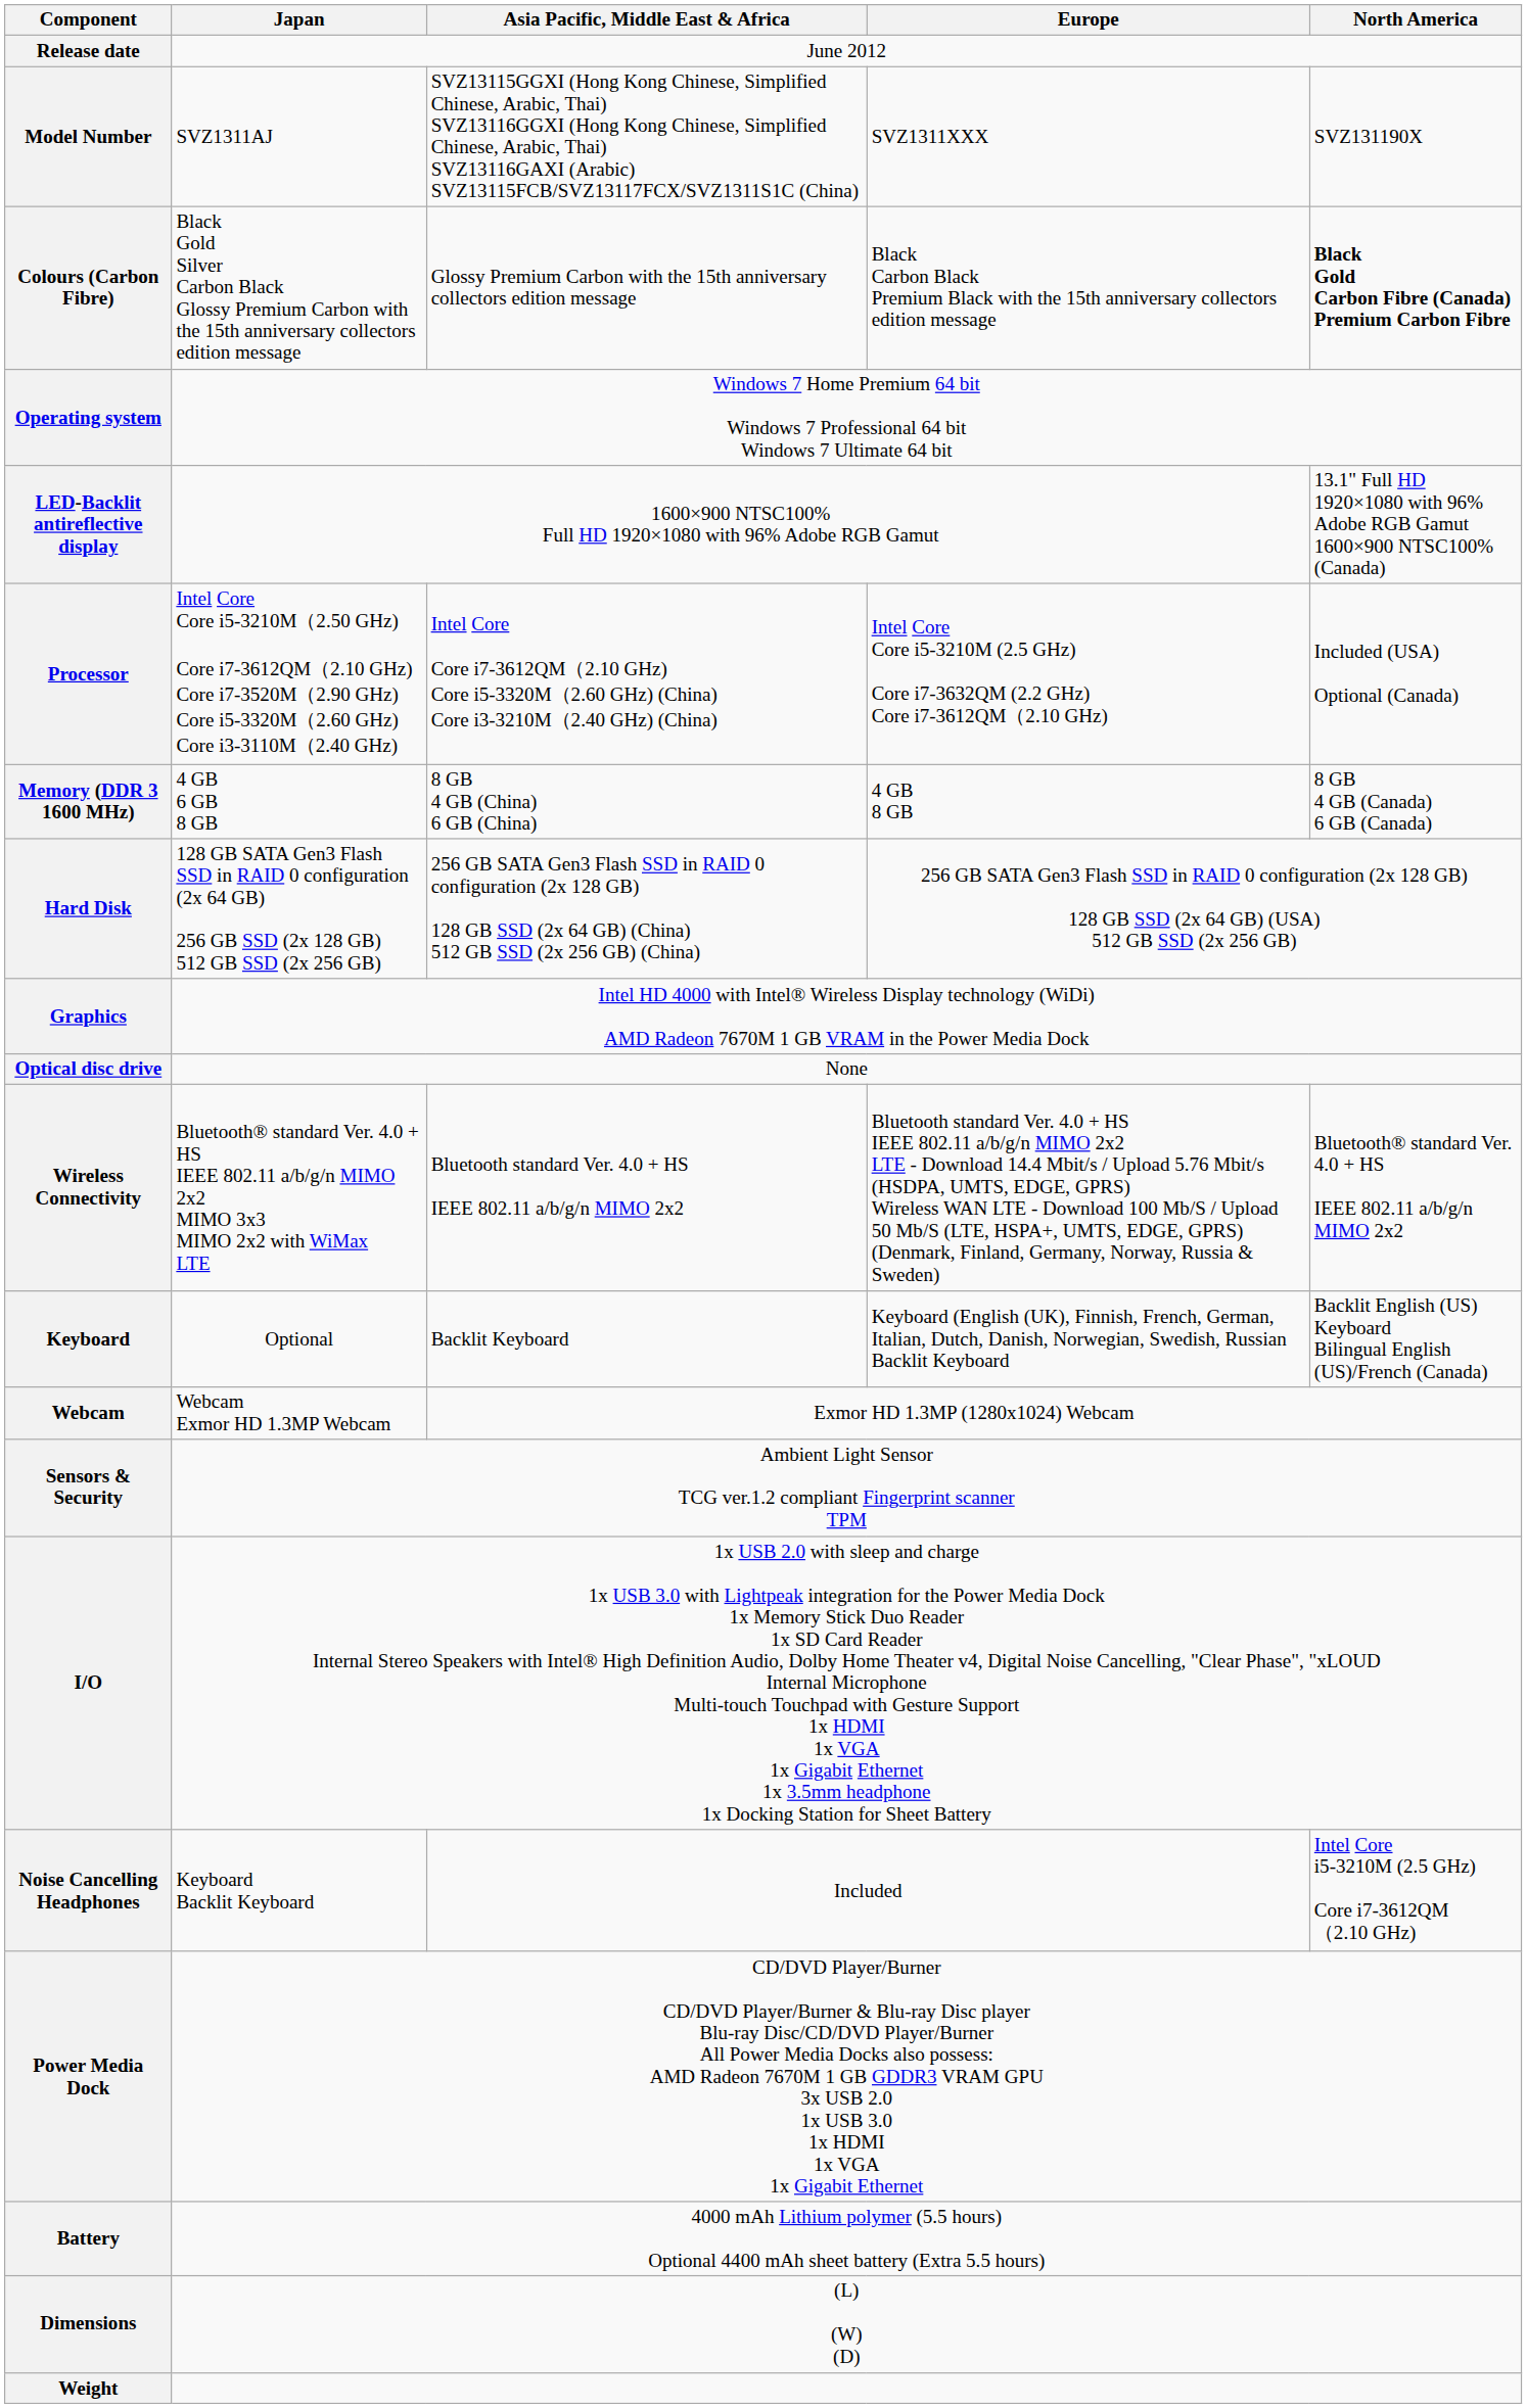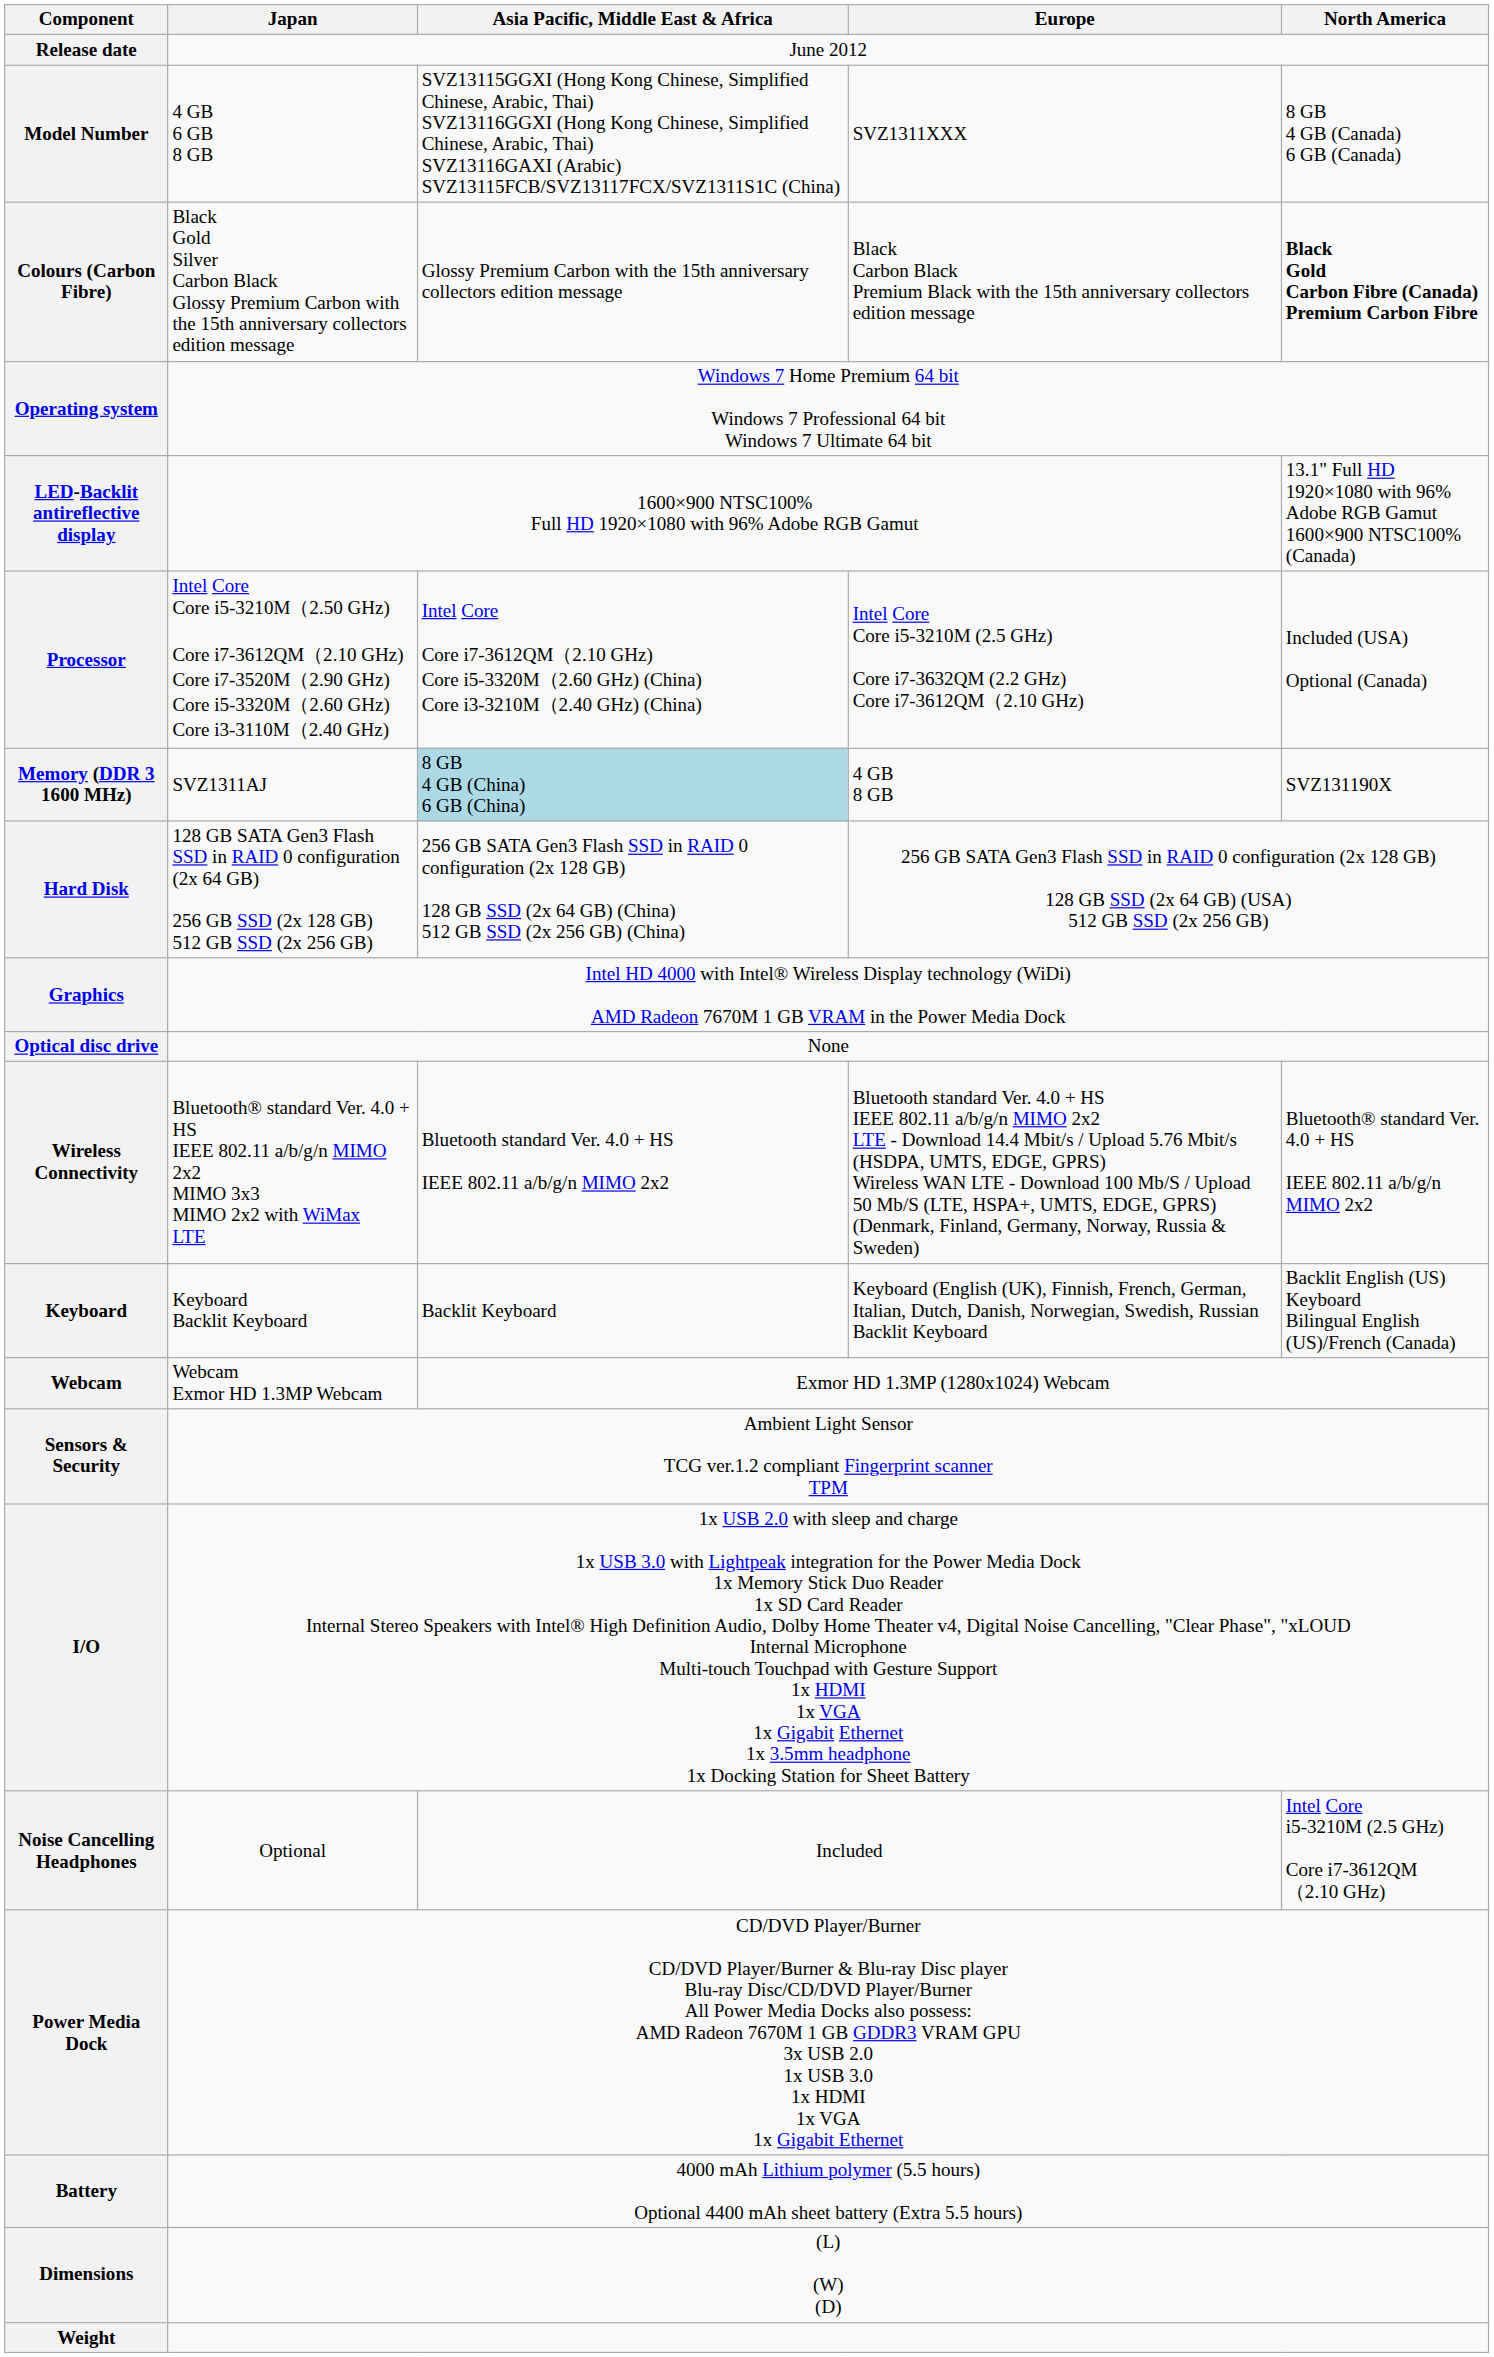Model Number | Japan: SVZ1311AJ -> 4 GB 6 GB 8 GB
Model Number | North America: SVZ131190X -> 8 GB 4 GB (Canada) 6 GB (Canada)
Memory (DDR 3 1600 MHz) | Japan: 4 GB 6 GB 8 GB -> SVZ1311AJ
Memory (DDR 3 1600 MHz) | Asia Pacific, Middle East & Africa: no background -> lightblue background
Memory (DDR 3 1600 MHz) | North America: 8 GB 4 GB (Canada) 6 GB (Canada) -> SVZ131190X
Keyboard | Japan: Optional -> Keyboard Backlit Keyboard
Noise Cancelling Headphones | Japan: Keyboard Backlit Keyboard -> Optional
